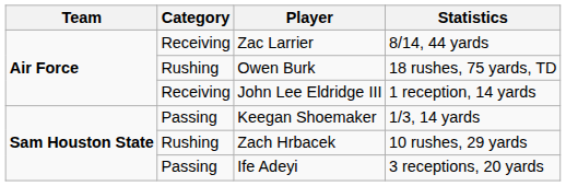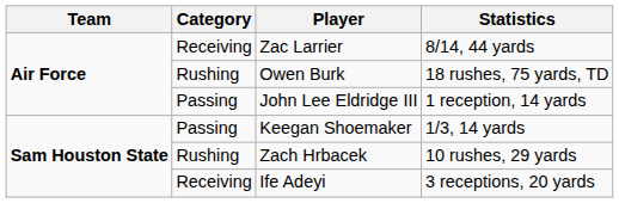John Lee Eldridge III | Category: Receiving -> Passing
Ife Adeyi | Category: Passing -> Receiving
